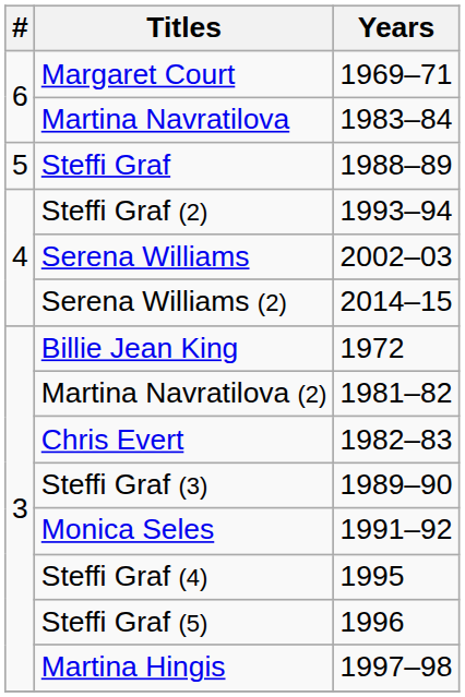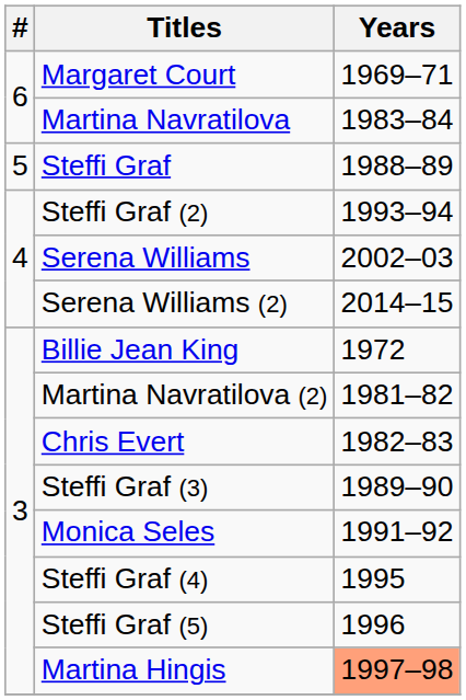Martina Hingis | Years: no background -> lightsalmon background
